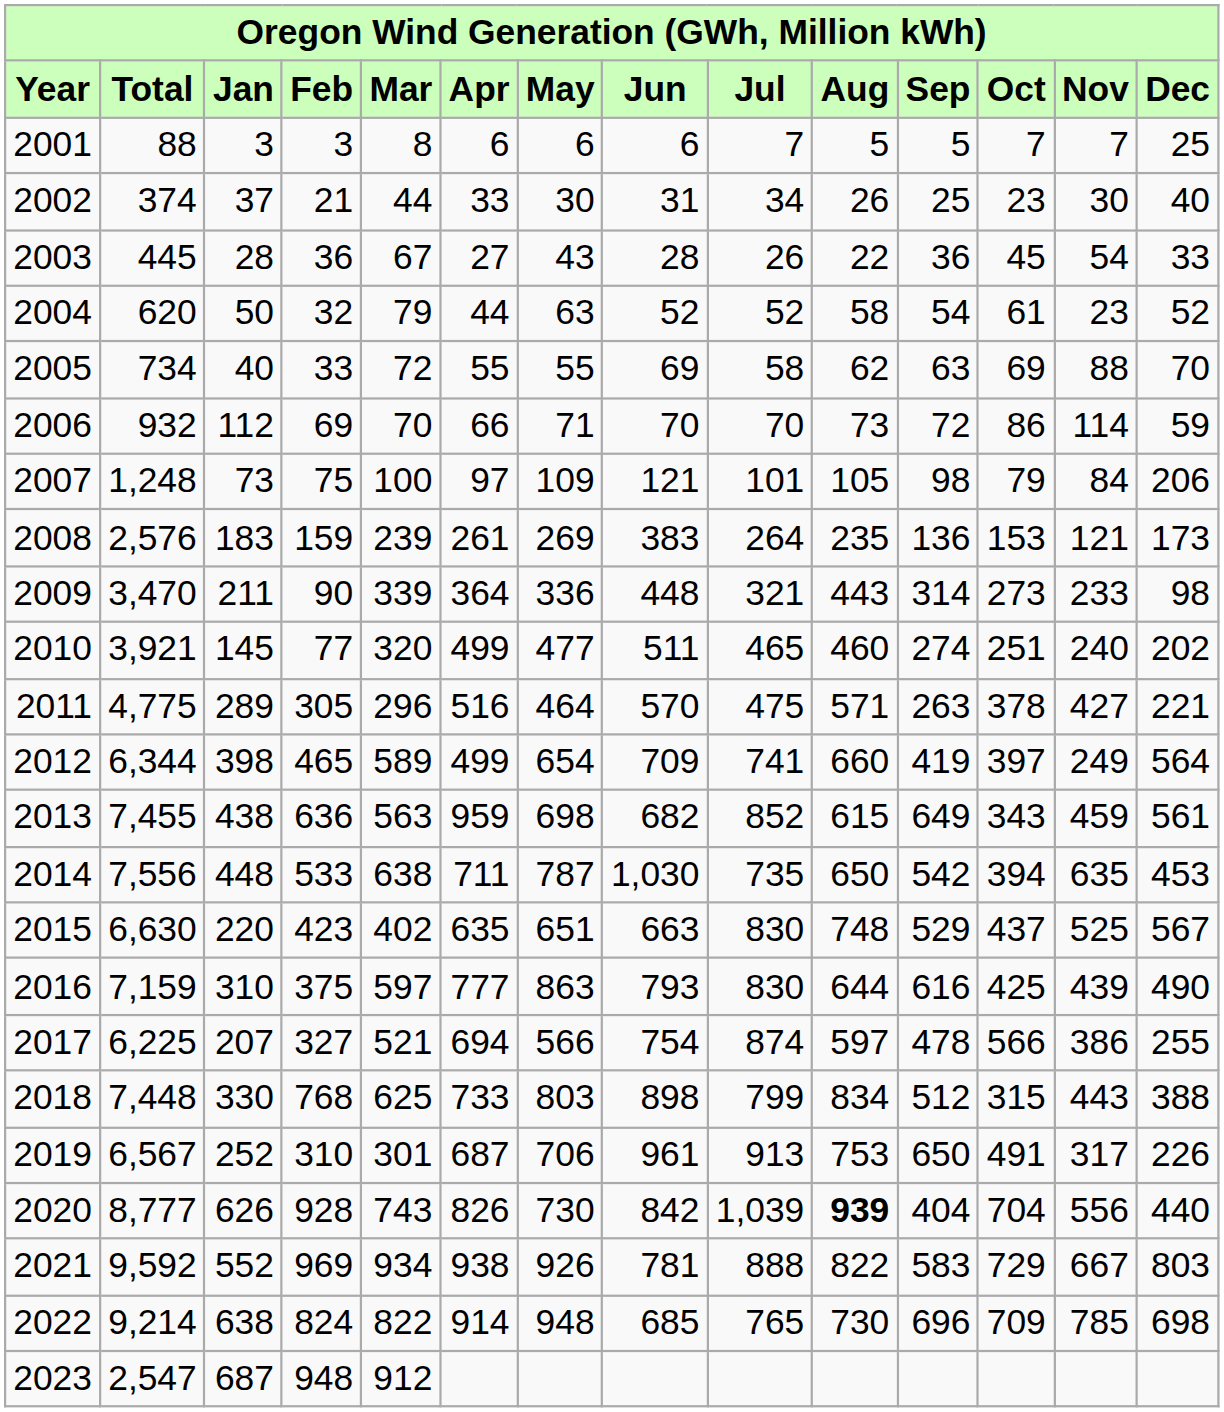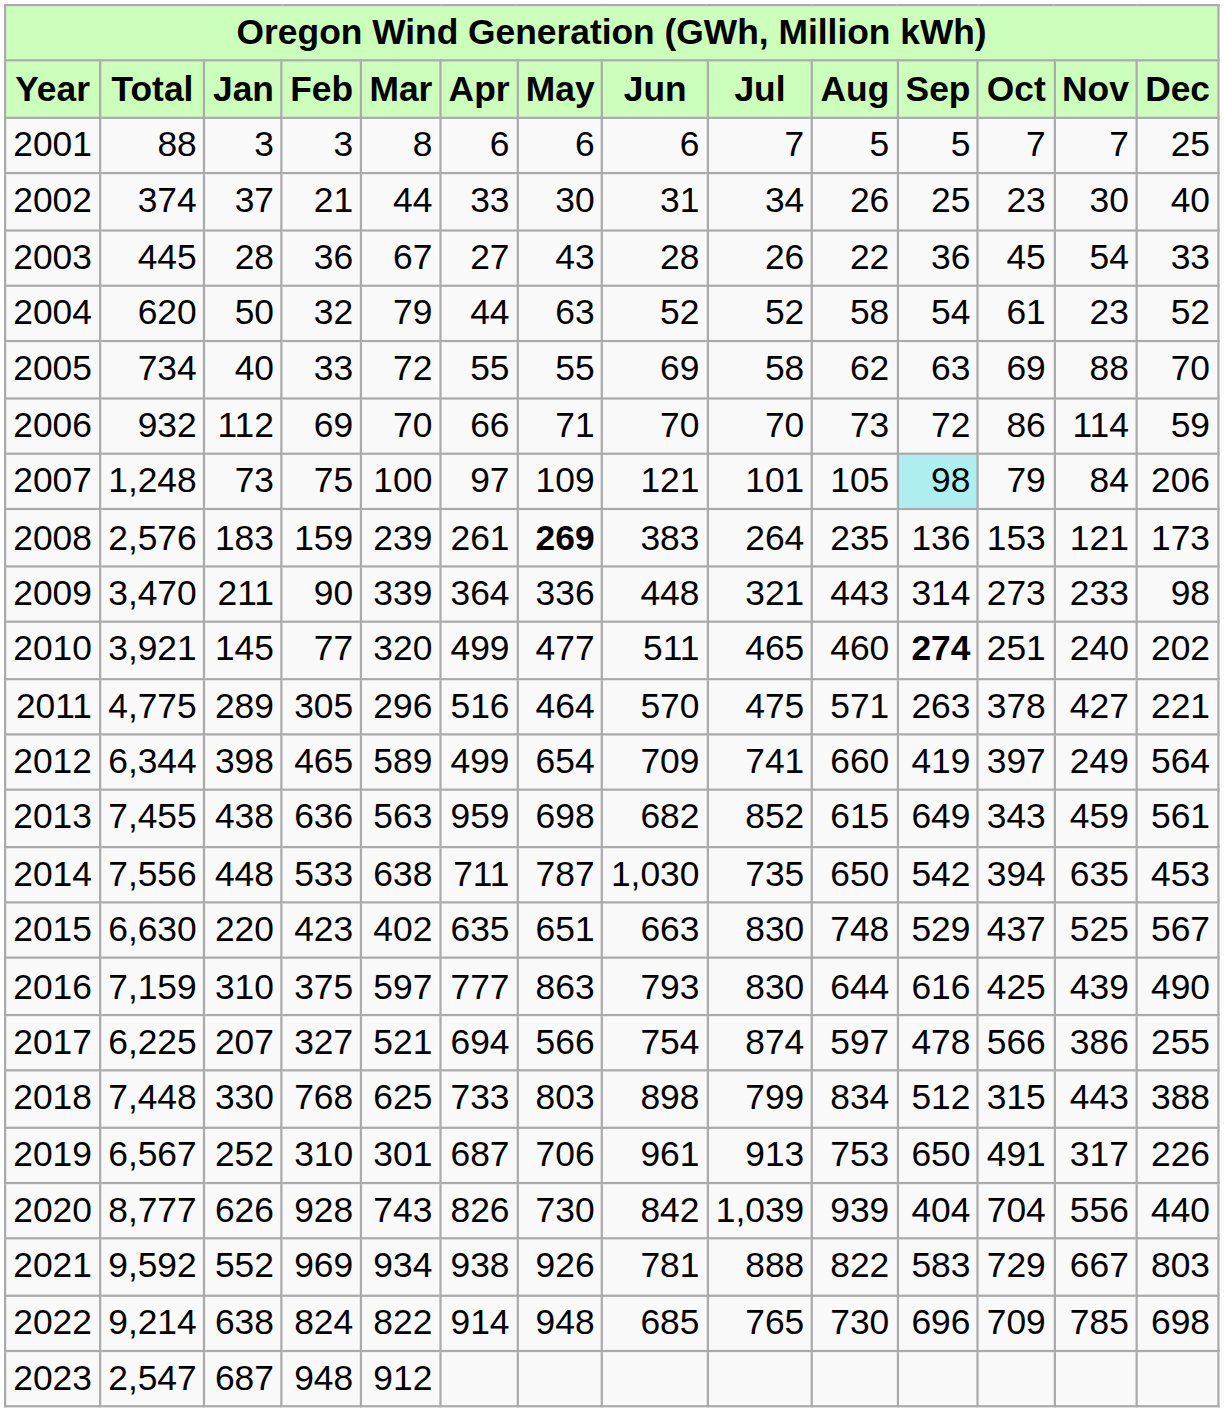2007 | Sep: no background -> paleturquoise background
2008 | May: normal -> bold
2010 | Sep: normal -> bold
2020 | Aug: bold -> normal
